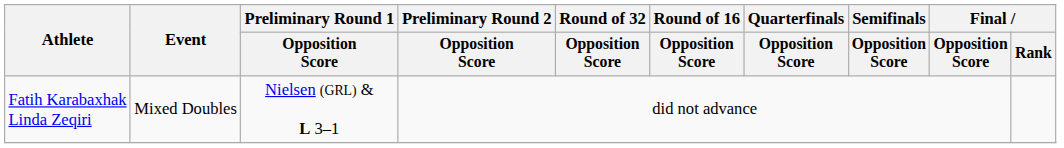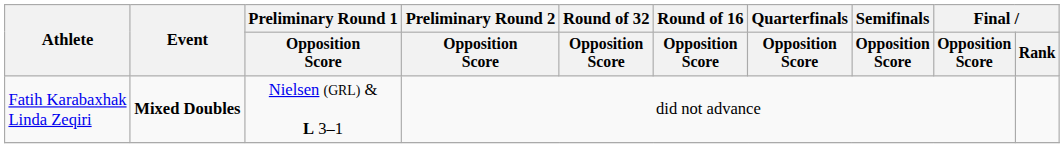Fatih Karabaxhak Linda Zeqiri | Event: normal -> bold
